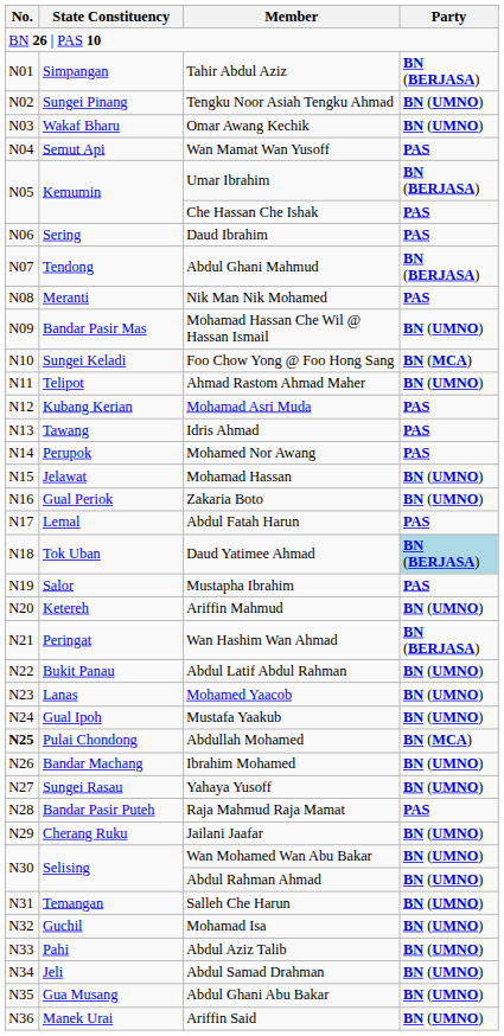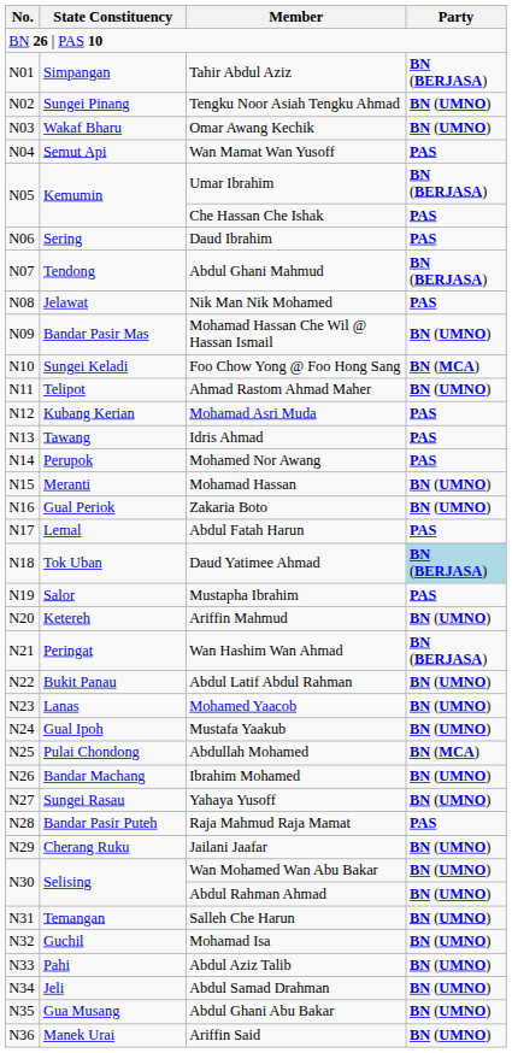Nik Man Nik Mohamed | State Constituency: Meranti -> Jelawat
Mohamad Hassan | State Constituency: Jelawat -> Meranti
Abdullah Mohamed | No.: bold -> normal
